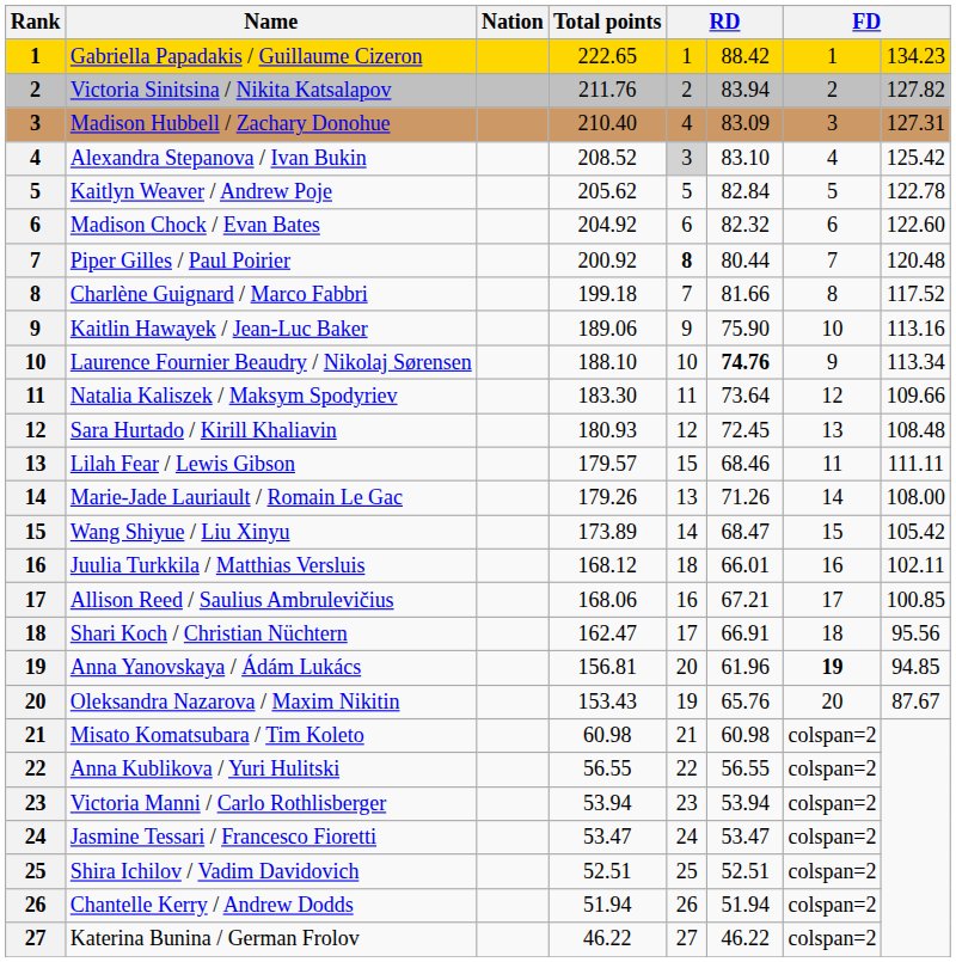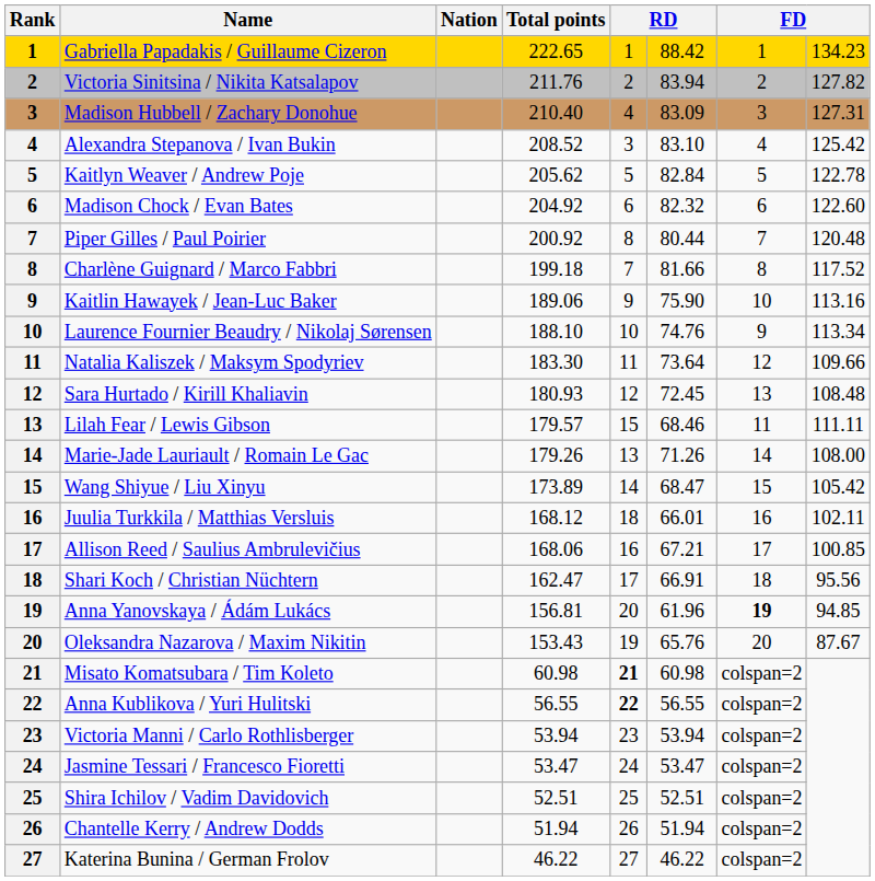Alexandra Stepanova / Ivan Bukin | column 5: lightgrey background -> no background
Piper Gilles / Paul Poirier | column 5: bold -> normal
Laurence Fournier Beaudry / Nikolaj Sørensen | column 6: bold -> normal
Misato Komatsubara / Tim Koleto | column 5: normal -> bold
Anna Kublikova / Yuri Hulitski | column 5: normal -> bold
